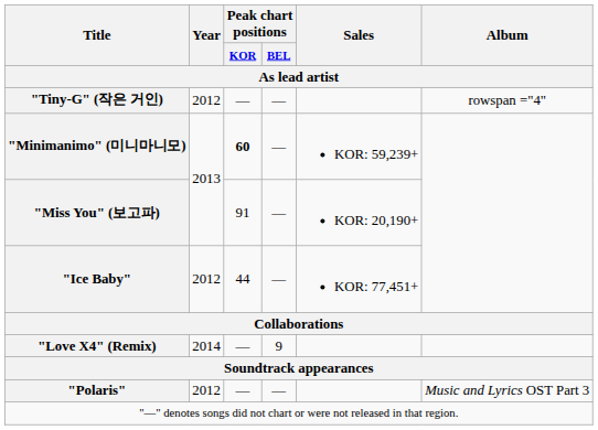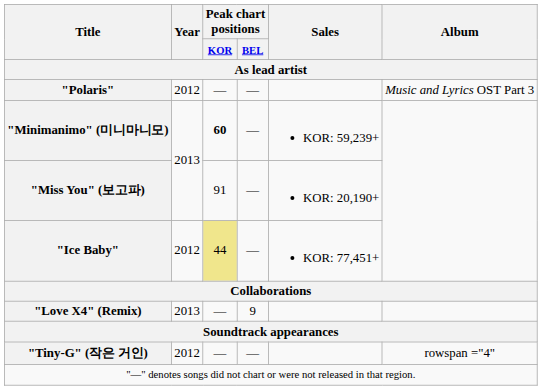rows swapped: "Tiny-G" (작은 거인) <-> "Polaris"
"Ice Baby" | Peak chart positions / KOR: no background -> khaki background
"Love X4" (Remix) | Year: 2014 -> 2013
